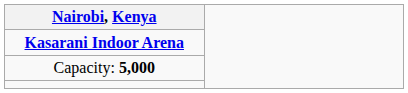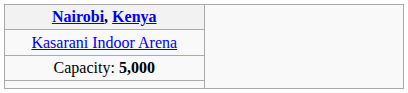row 2 | Nairobi, Kenya: bold -> normal
